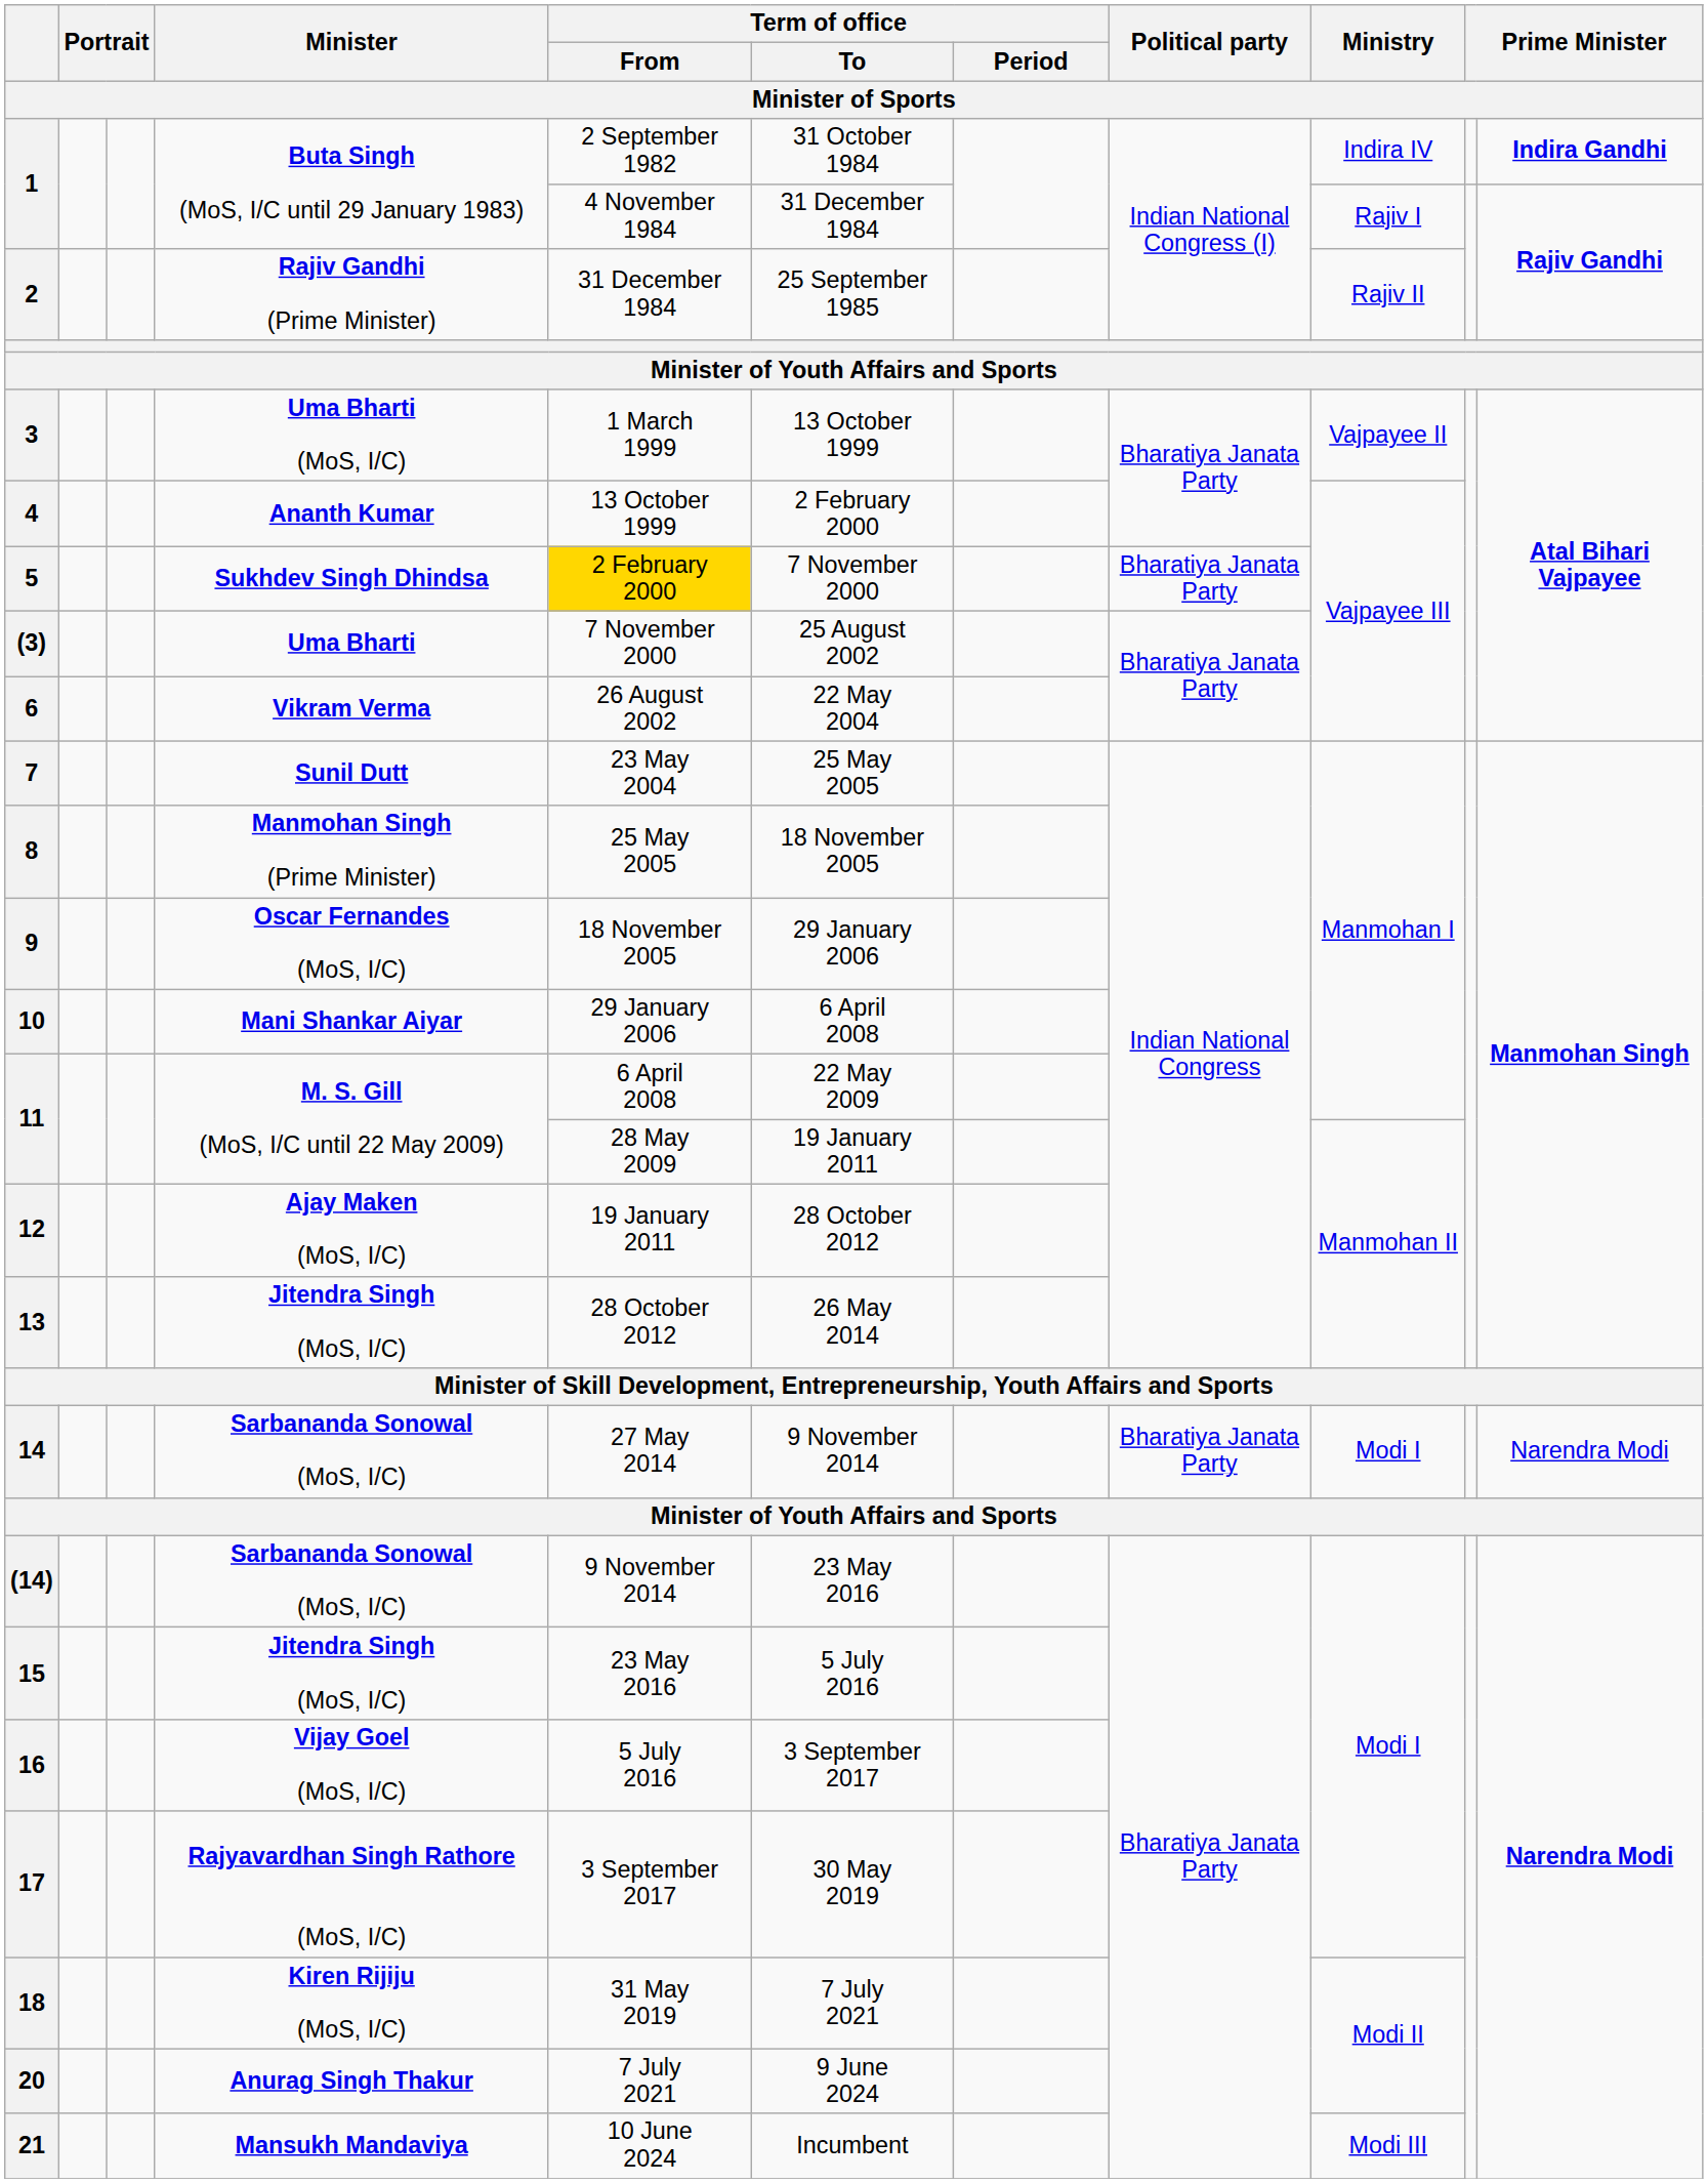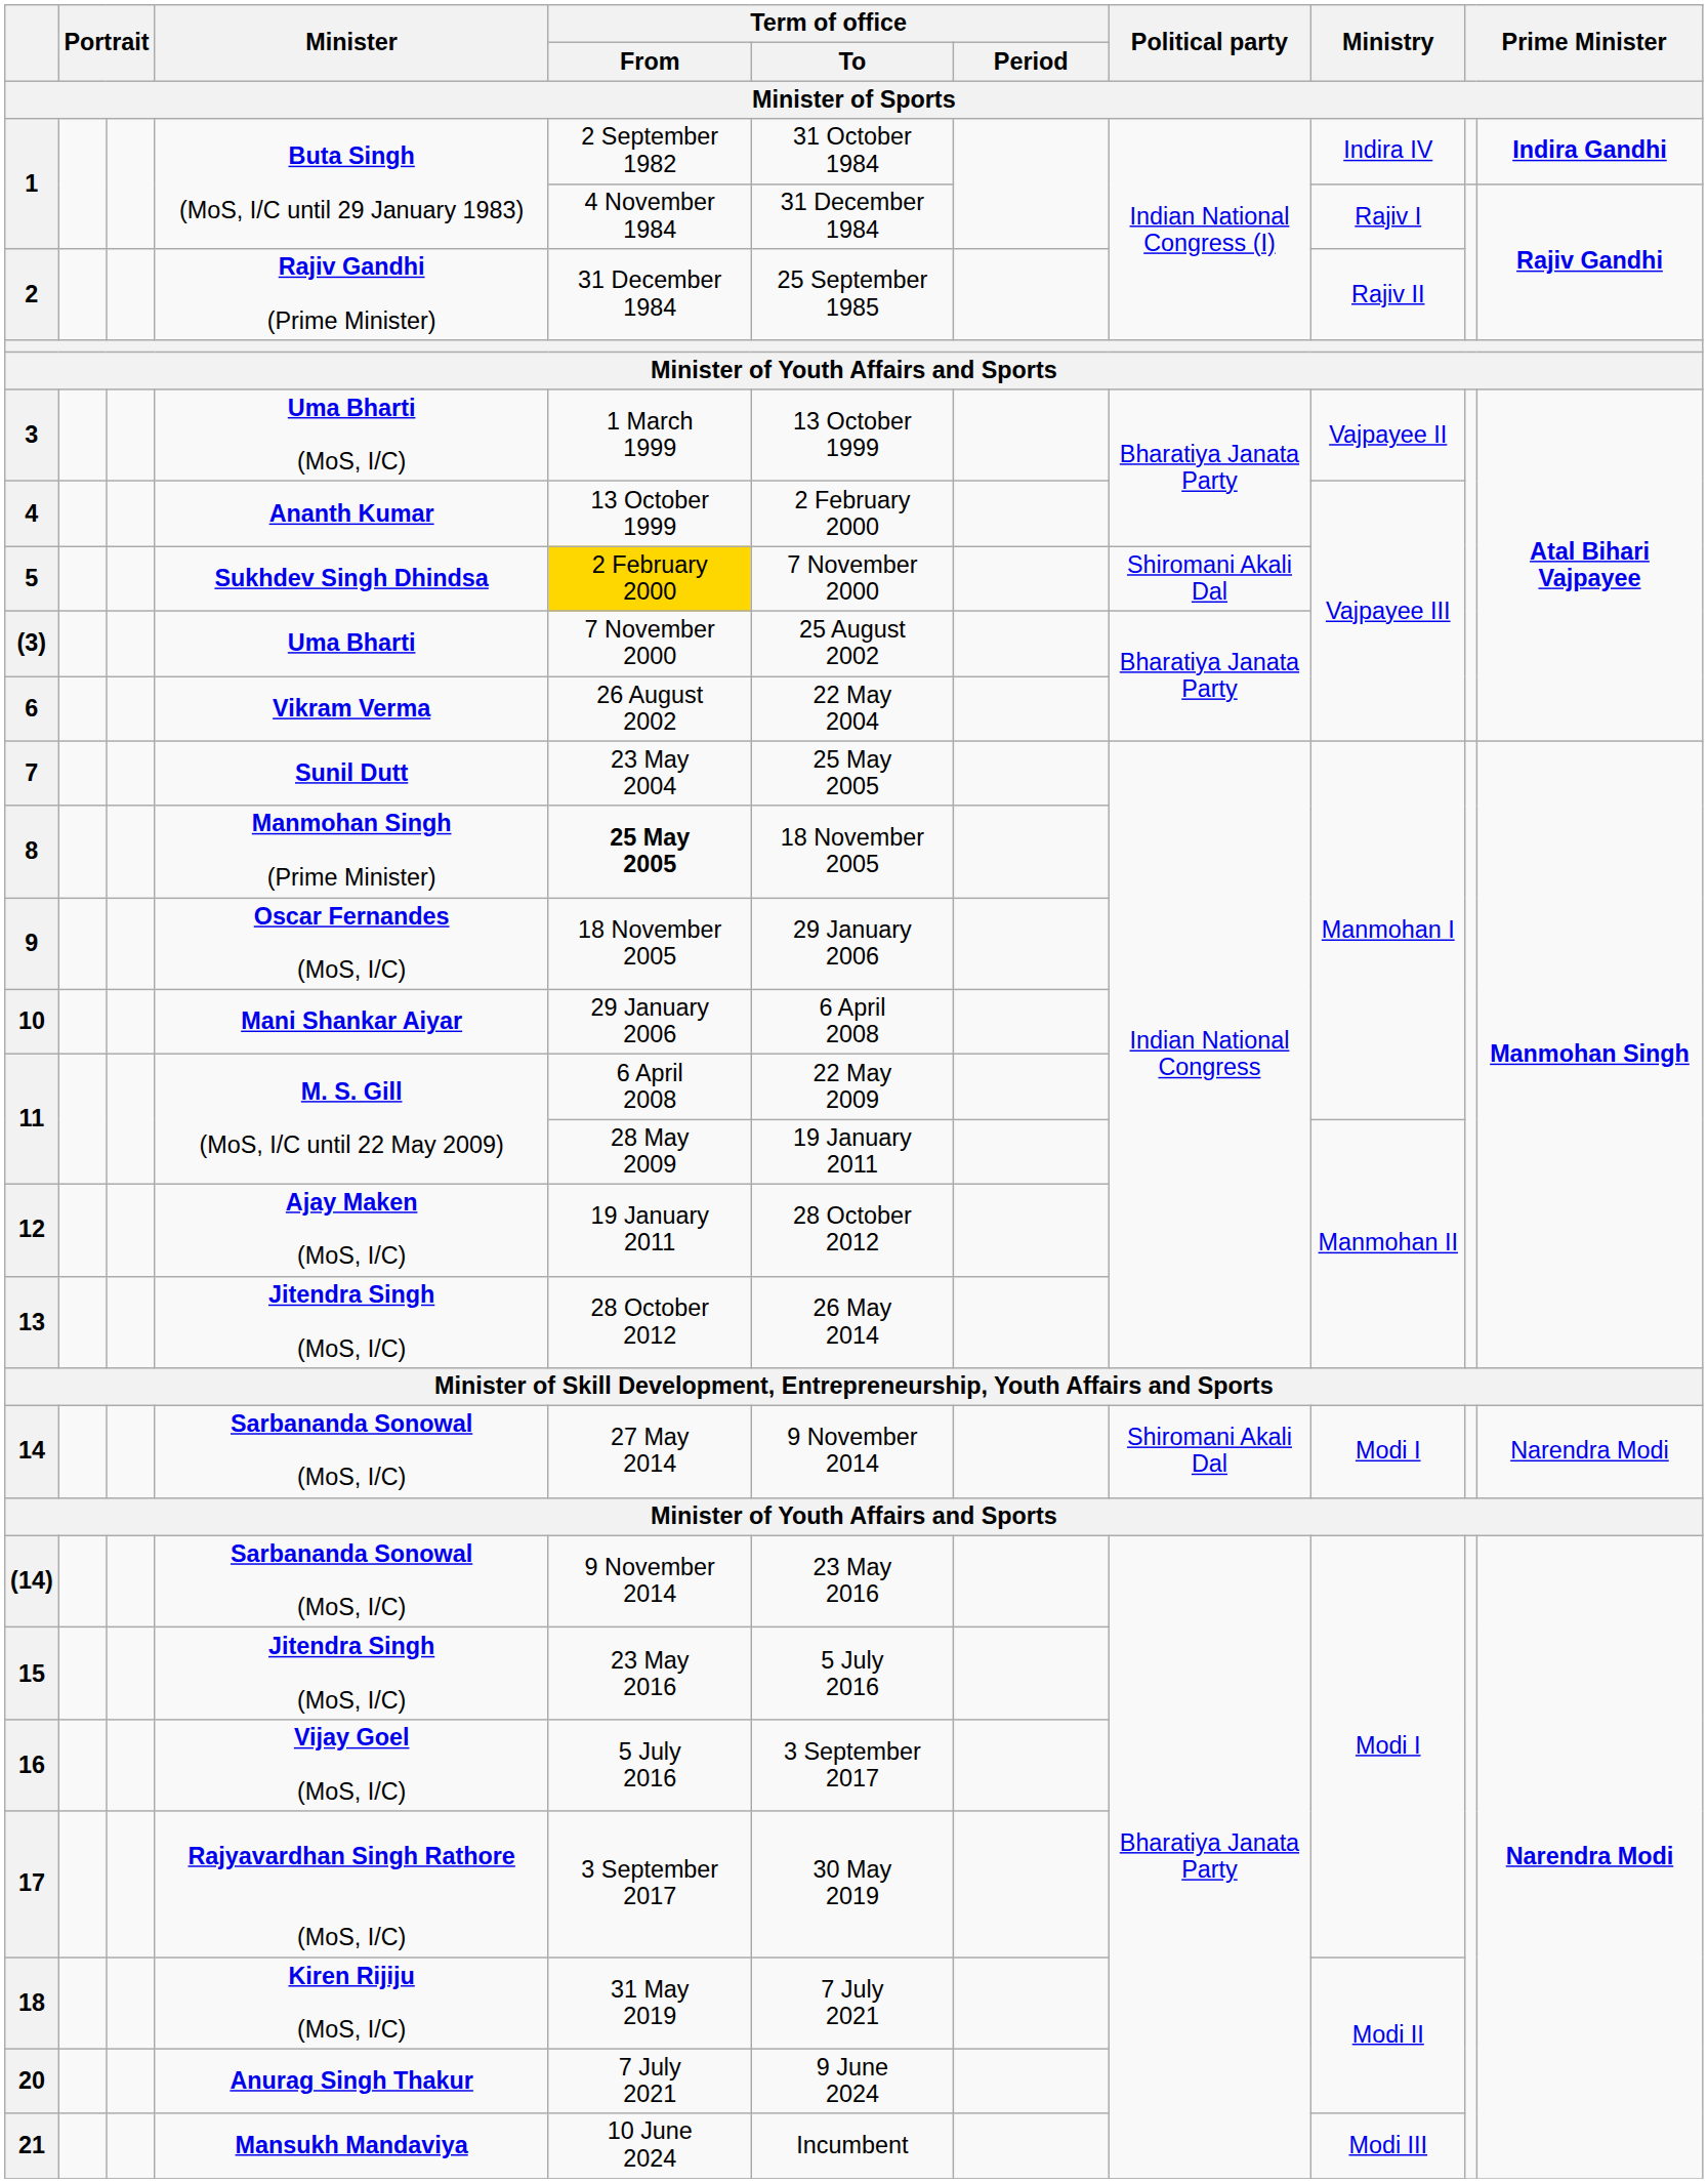5 | Political party: Bharatiya Janata Party -> Shiromani Akali Dal
8 | Term of office / From: normal -> bold
14 | Political party: Bharatiya Janata Party -> Shiromani Akali Dal
